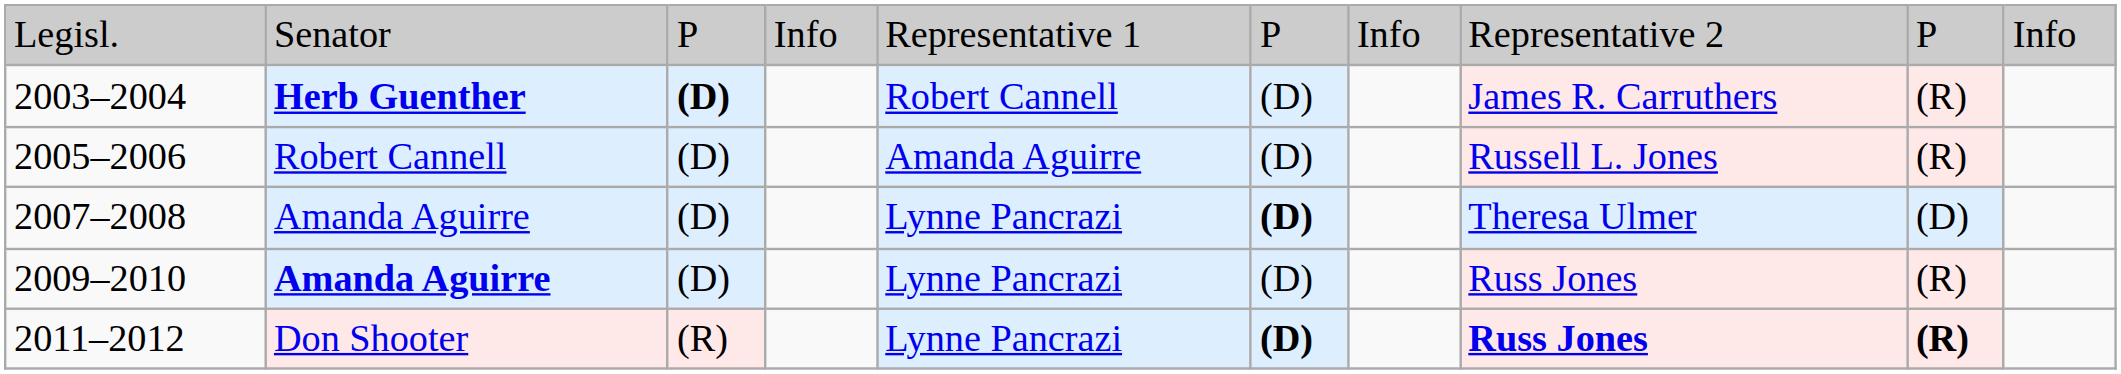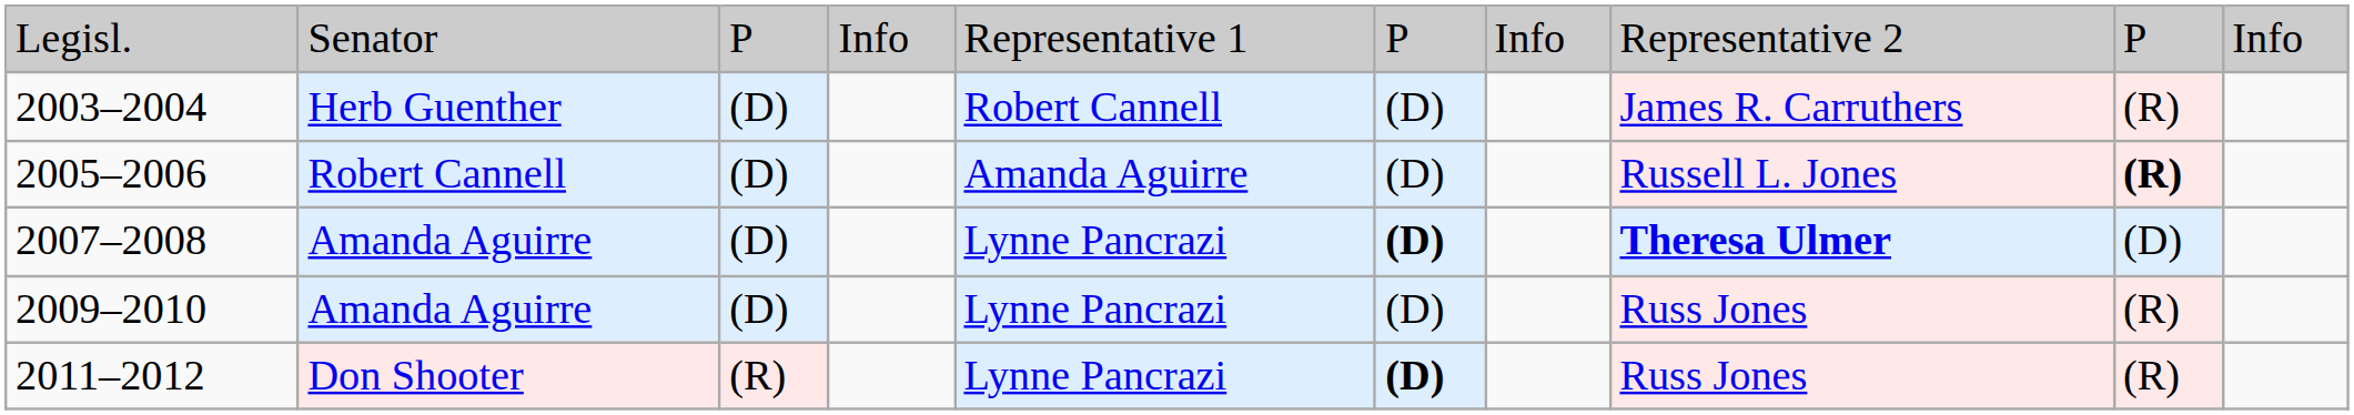2003–2004 | column 2: bold -> normal
2003–2004 | column 3: bold -> normal
2005–2006 | column 9: normal -> bold
2007–2008 | column 8: normal -> bold
2009–2010 | column 2: bold -> normal
2011–2012 | column 8: bold -> normal
2011–2012 | column 9: bold -> normal
